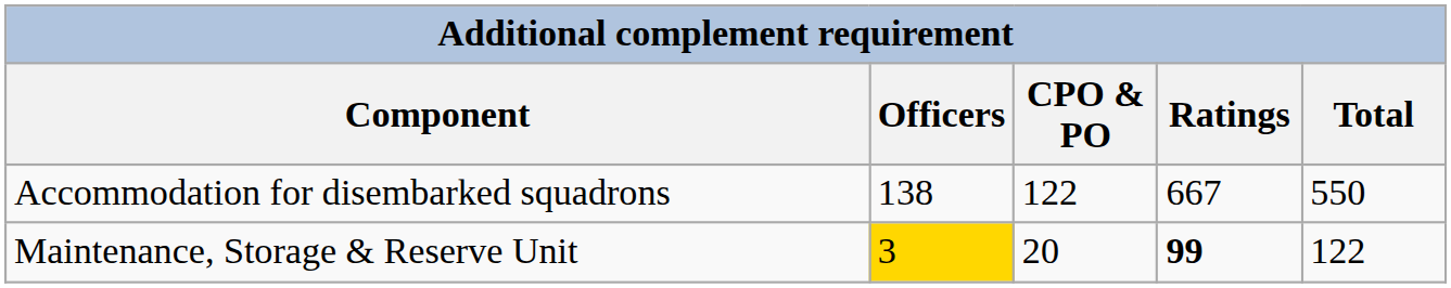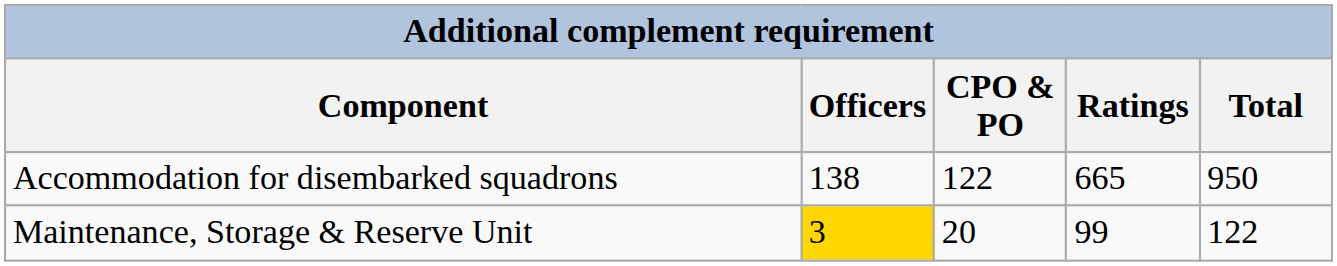Accommodation for disembarked squadrons | Ratings: 667 -> 665
Accommodation for disembarked squadrons | Total: 550 -> 950
Maintenance, Storage & Reserve Unit | Ratings: bold -> normal
